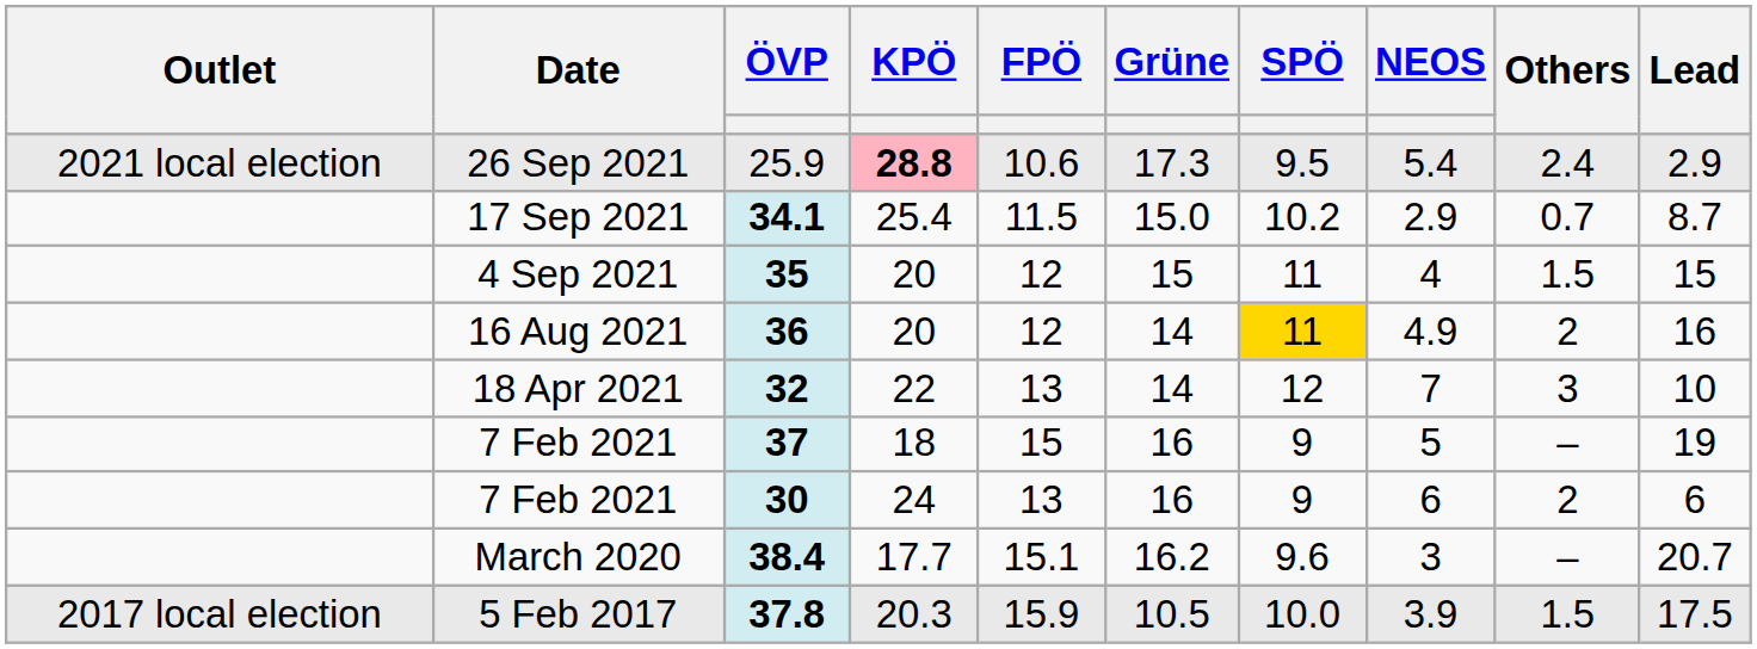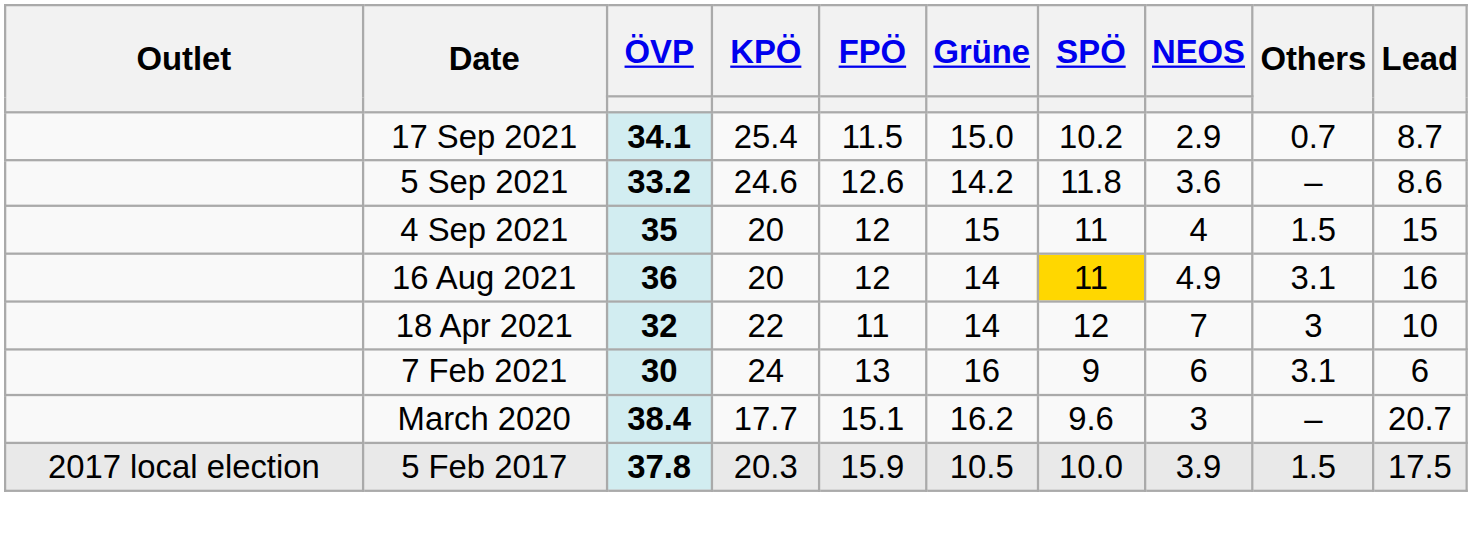- row: 2021 local election | 26 Sep 2021 | 25.9 | 28.8 | 10.6 | 17.3 | 9.5 | 5.4 | 2.4 | 2.9
+ row: 5 Sep 2021 | 33.2 | 24.6 | 12.6 | 14.2 | 11.8 | 3.6 | – | 8.6
16 Aug 2021 | Others: 2 -> 3.1
18 Apr 2021 | FPÖ: 13 -> 11
- row: 7 Feb 2021 | 37 | 18 | 15 | 16 | 9 | 5 | – | 19
7 Feb 2021 / 30 | Others: 2 -> 3.1
